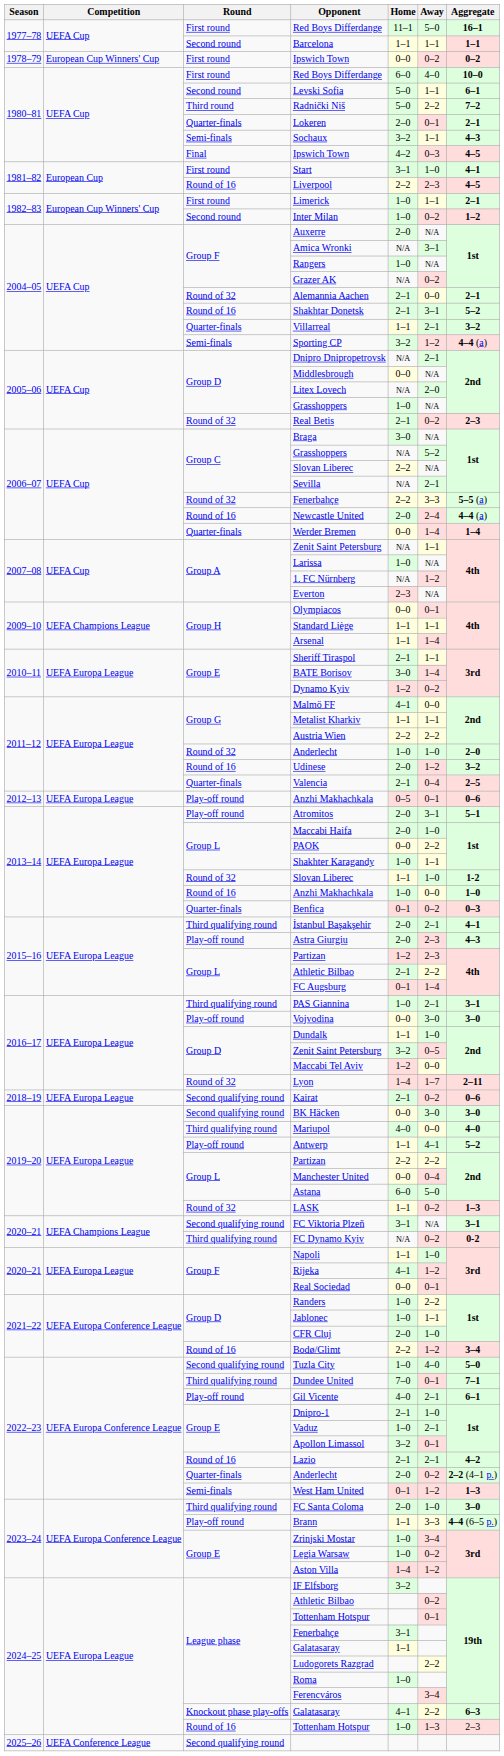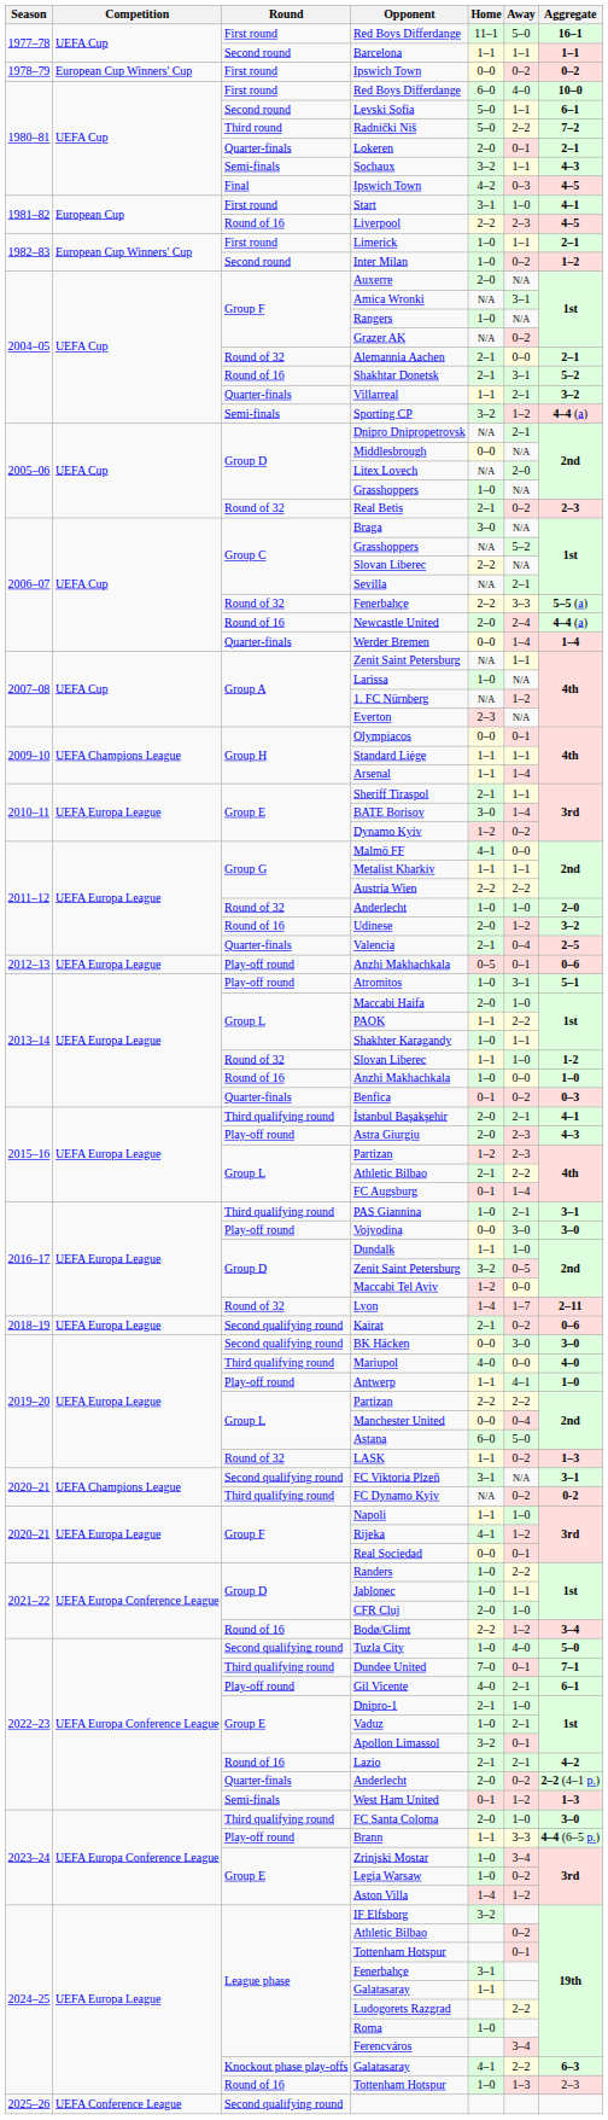Atromitos | Home: 2–0 -> 1–0
PAOK | Home: 0–0 -> 1–1
Antwerp | Aggregate: 5–2 -> 1–0
